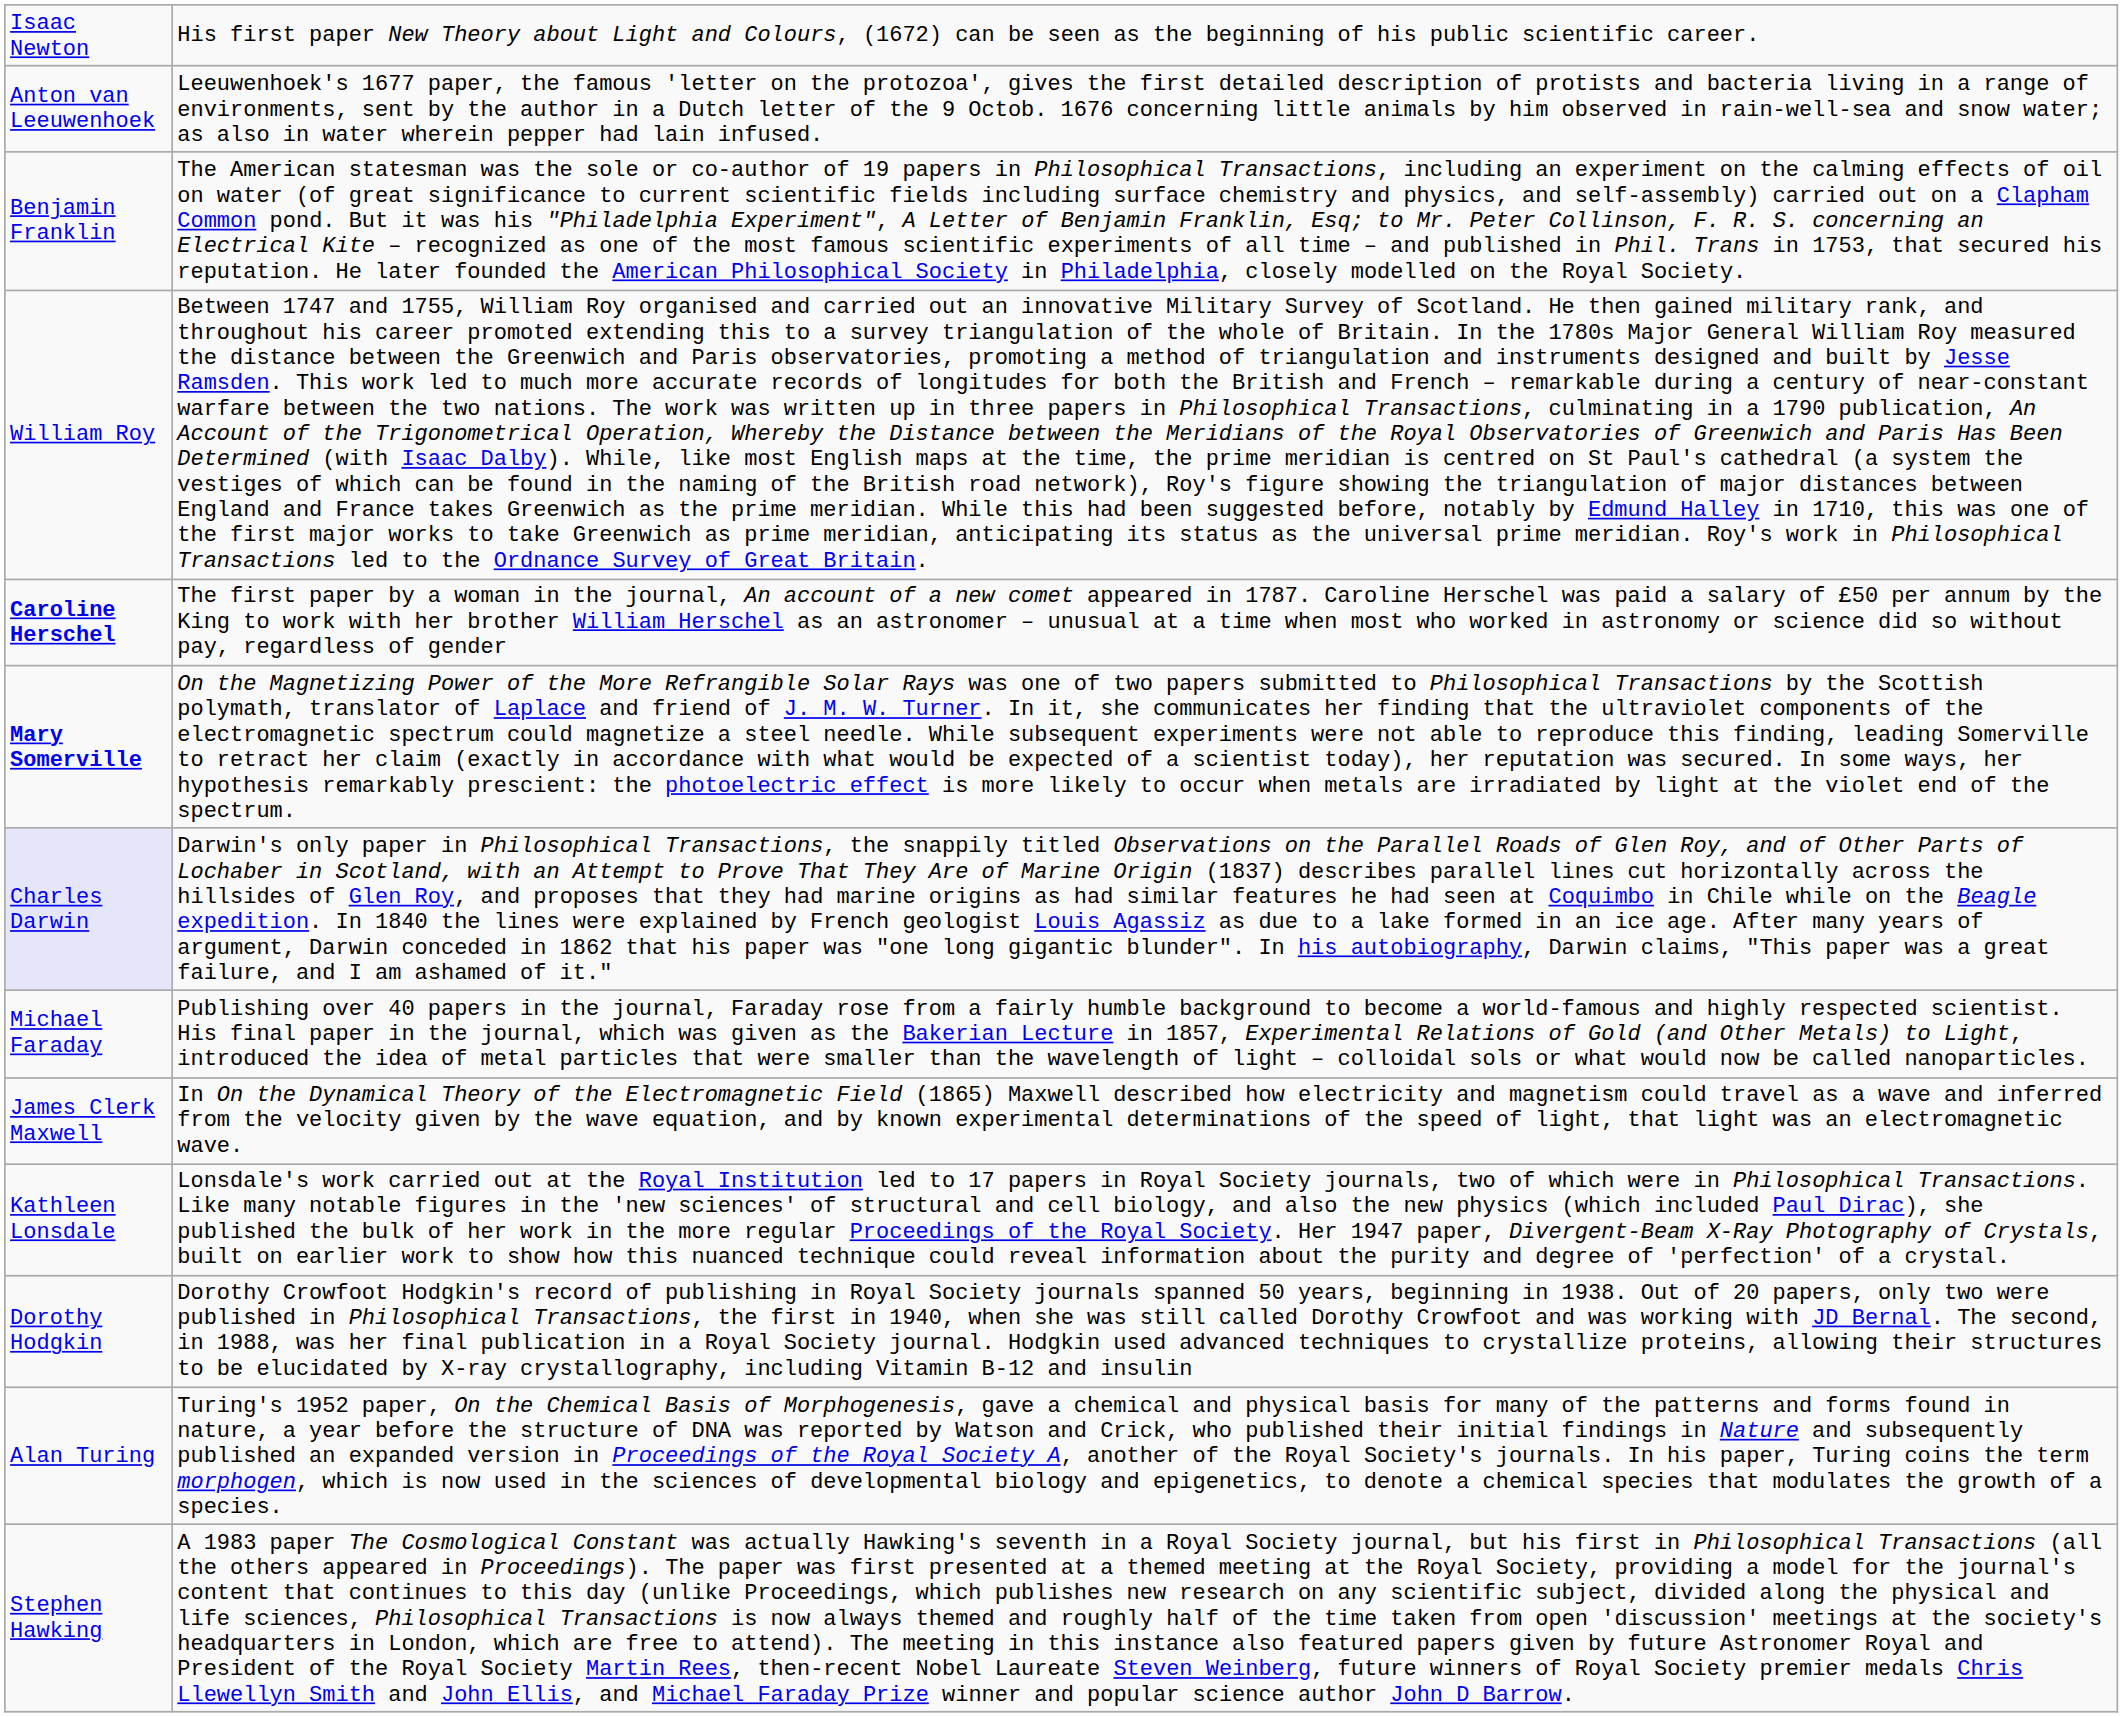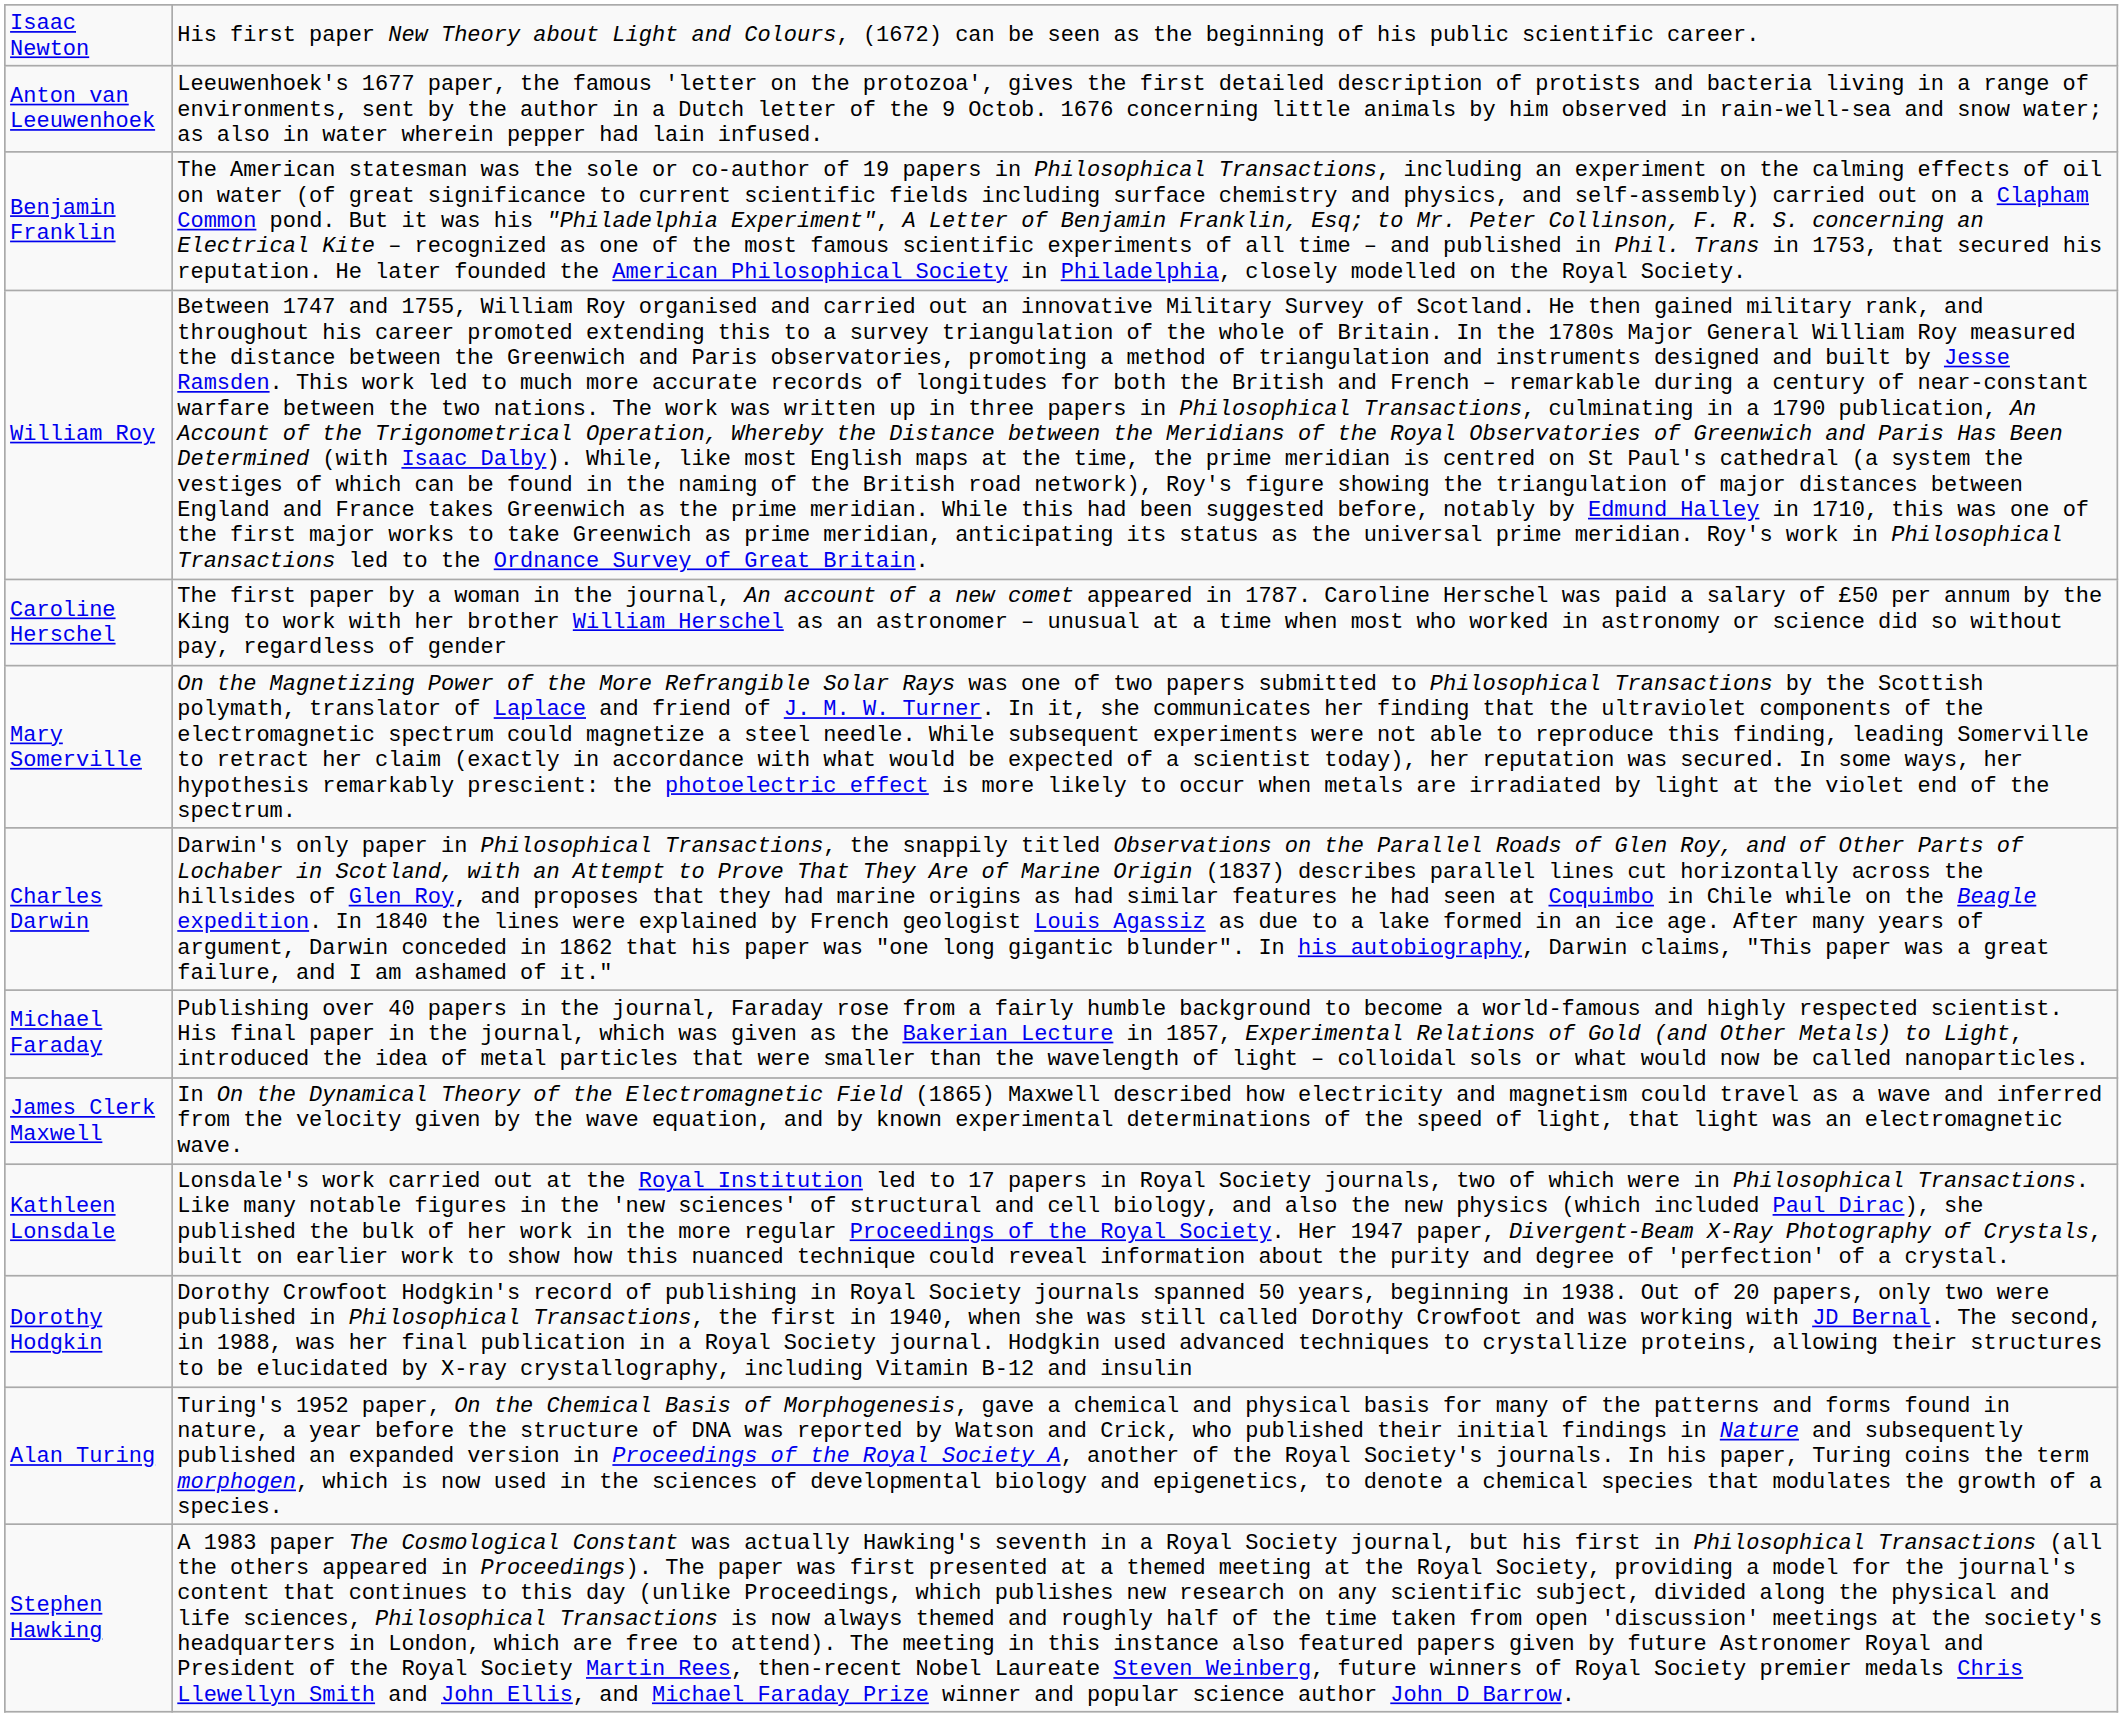Caroline Herschel | column 1: bold -> normal
Mary Somerville | column 1: bold -> normal
Charles Darwin | column 1: lavender background -> no background
